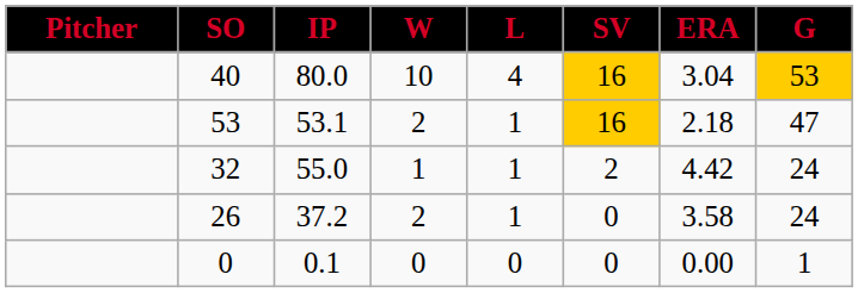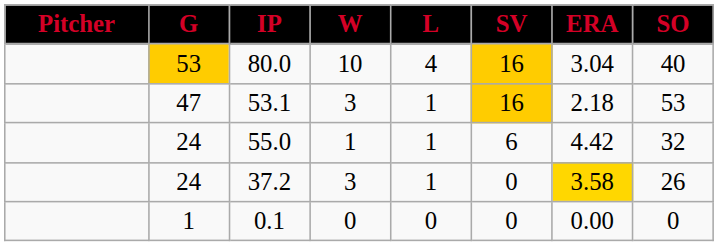columns swapped: G <-> SO
53.1 | W: 2 -> 3
55.0 | SV: 2 -> 6
37.2 | W: 2 -> 3
37.2 | ERA: no background -> gold background
